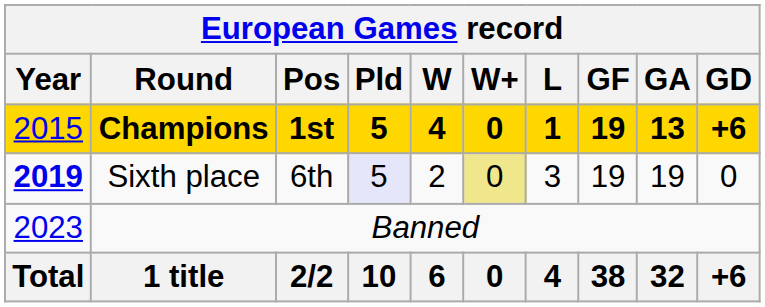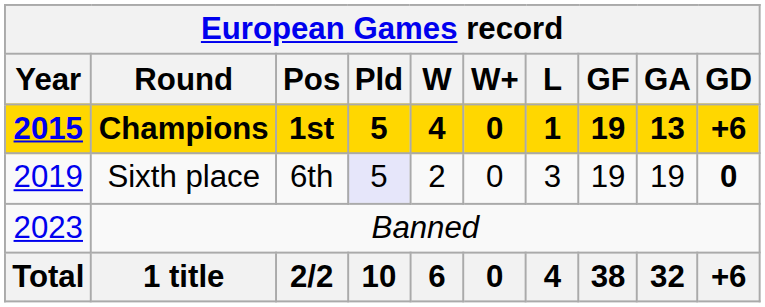Champions | Year: normal -> bold
Sixth place | Year: bold -> normal
Sixth place | W+: khaki background -> no background
Sixth place | GD: normal -> bold
